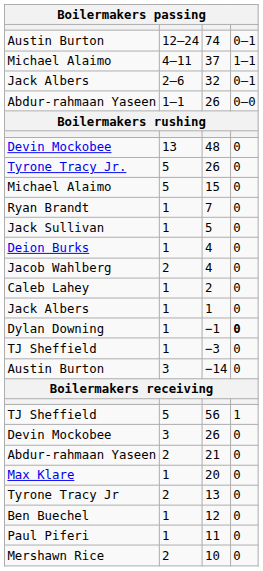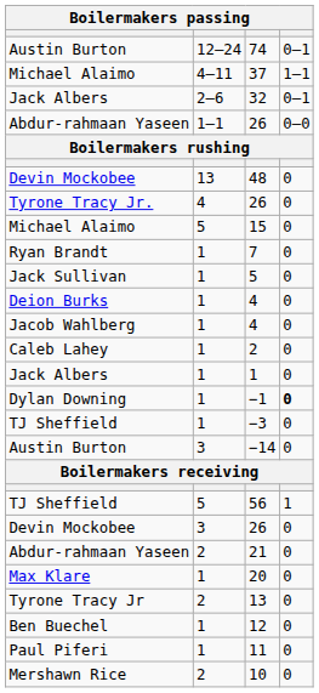Tyrone Tracy Jr. / 26 | column 2: 5 -> 4
Jacob Wahlberg / 4 | column 2: 2 -> 1
